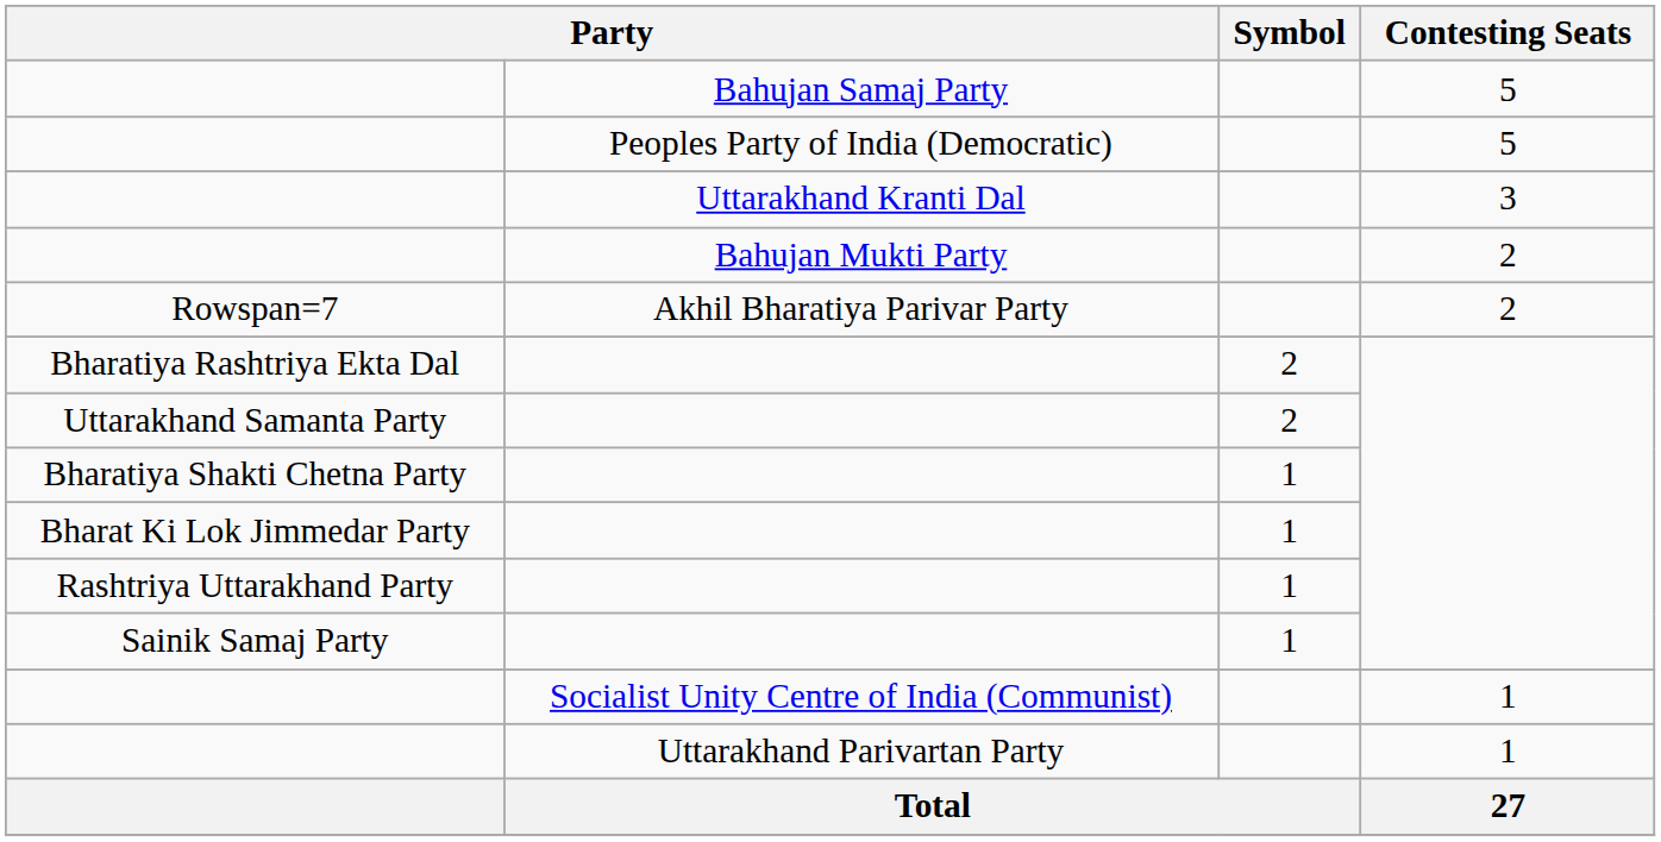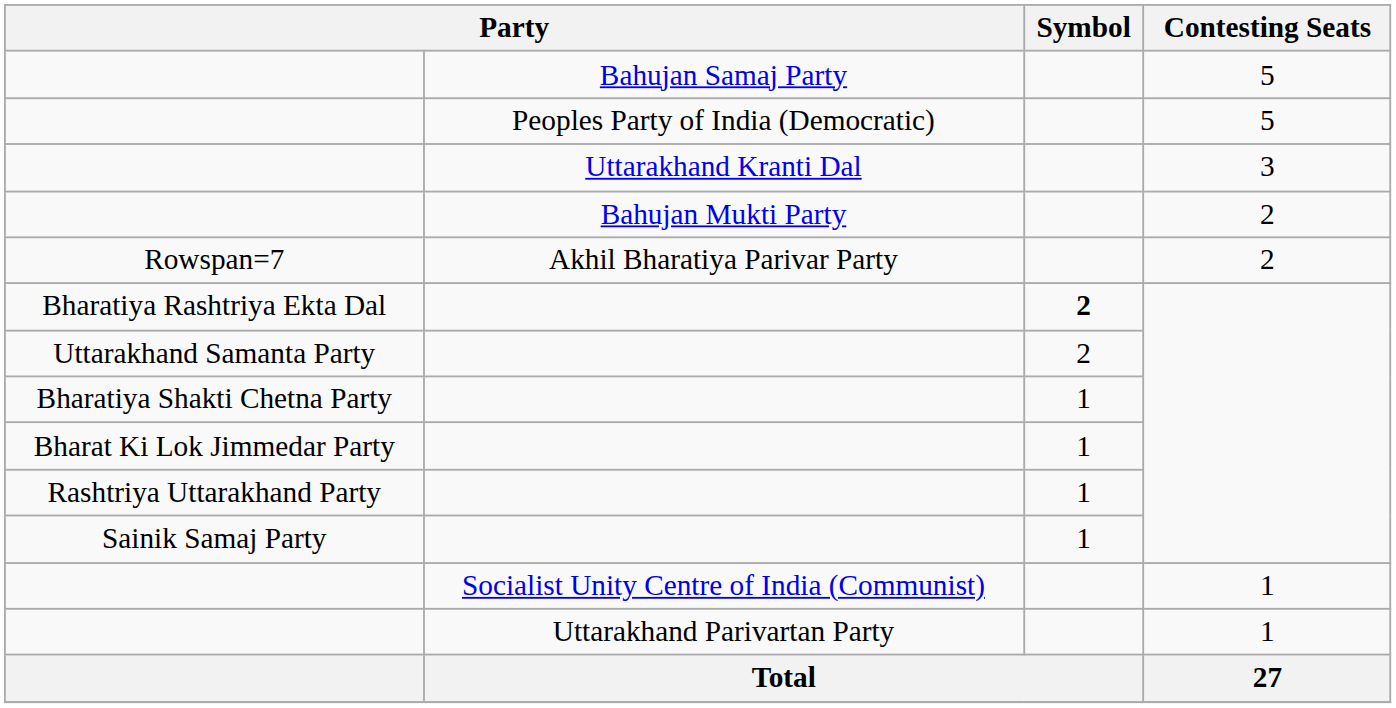Bharatiya Rashtriya Ekta Dal | Symbol: normal -> bold
